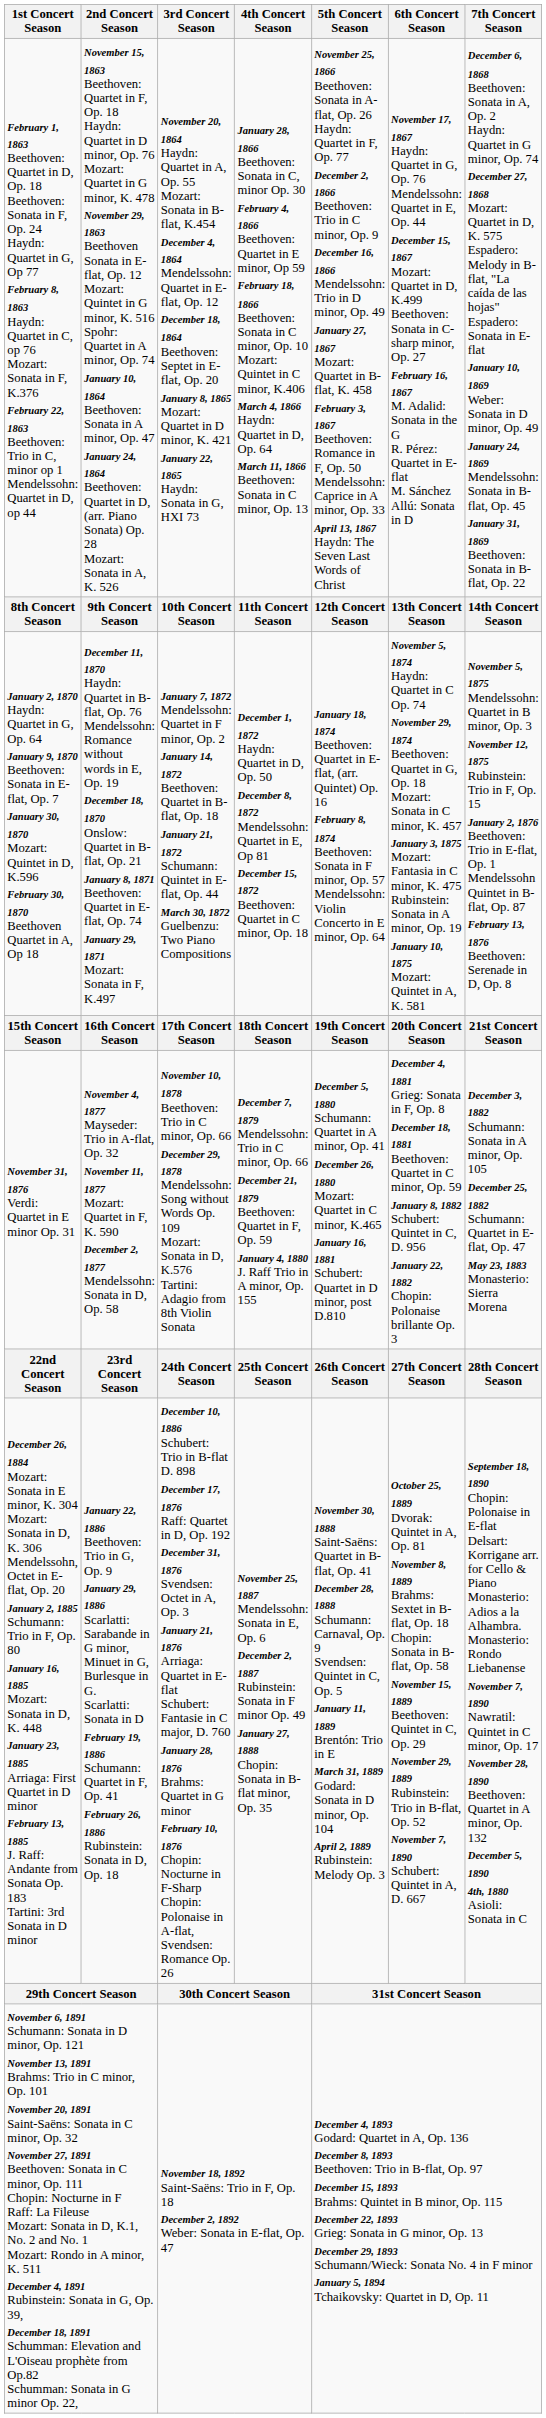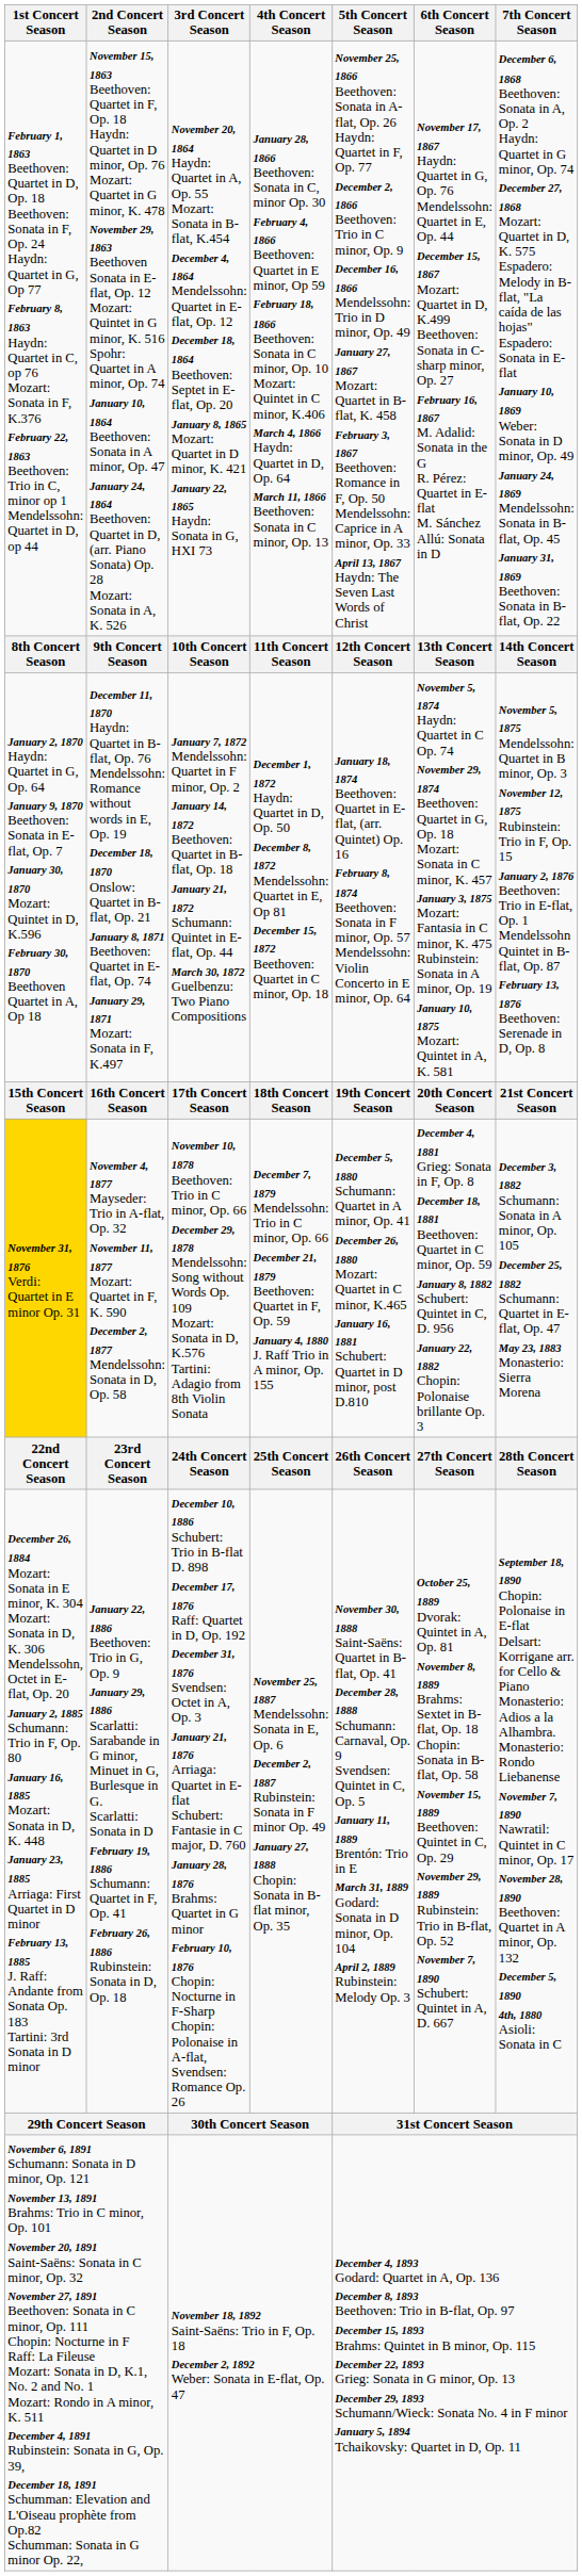November 31, 1876 Verdi: Quartet in E minor Op. 31 | 1st Concert Season: no background -> gold background
